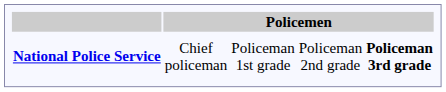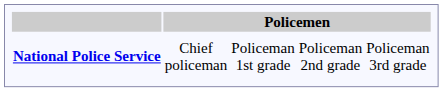Chief policeman | column 5: bold -> normal
